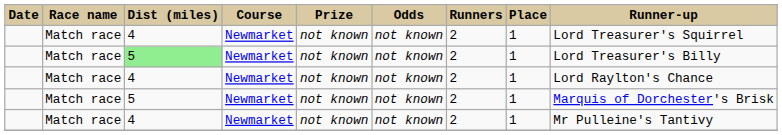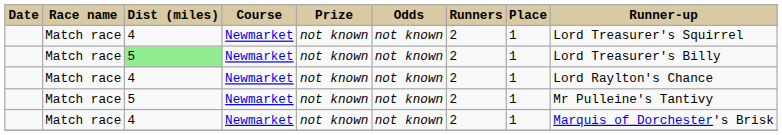row 5 | Runner-up: Marquis of Dorchester's Brisk -> Mr Pulleine's Tantivy
row 6 | Runner-up: Mr Pulleine's Tantivy -> Marquis of Dorchester's Brisk
